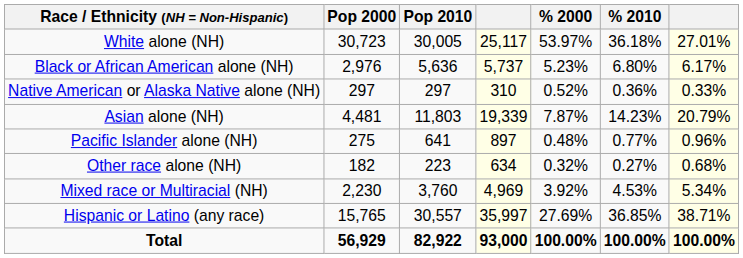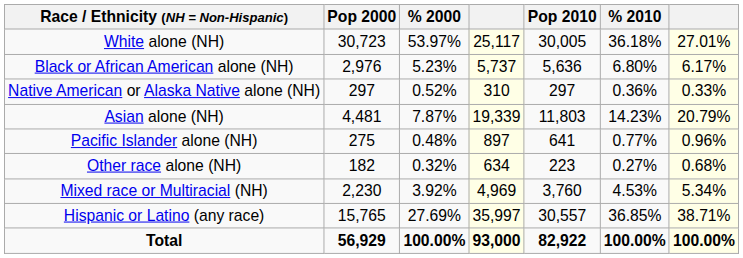columns swapped: Pop 2010 <-> % 2000
